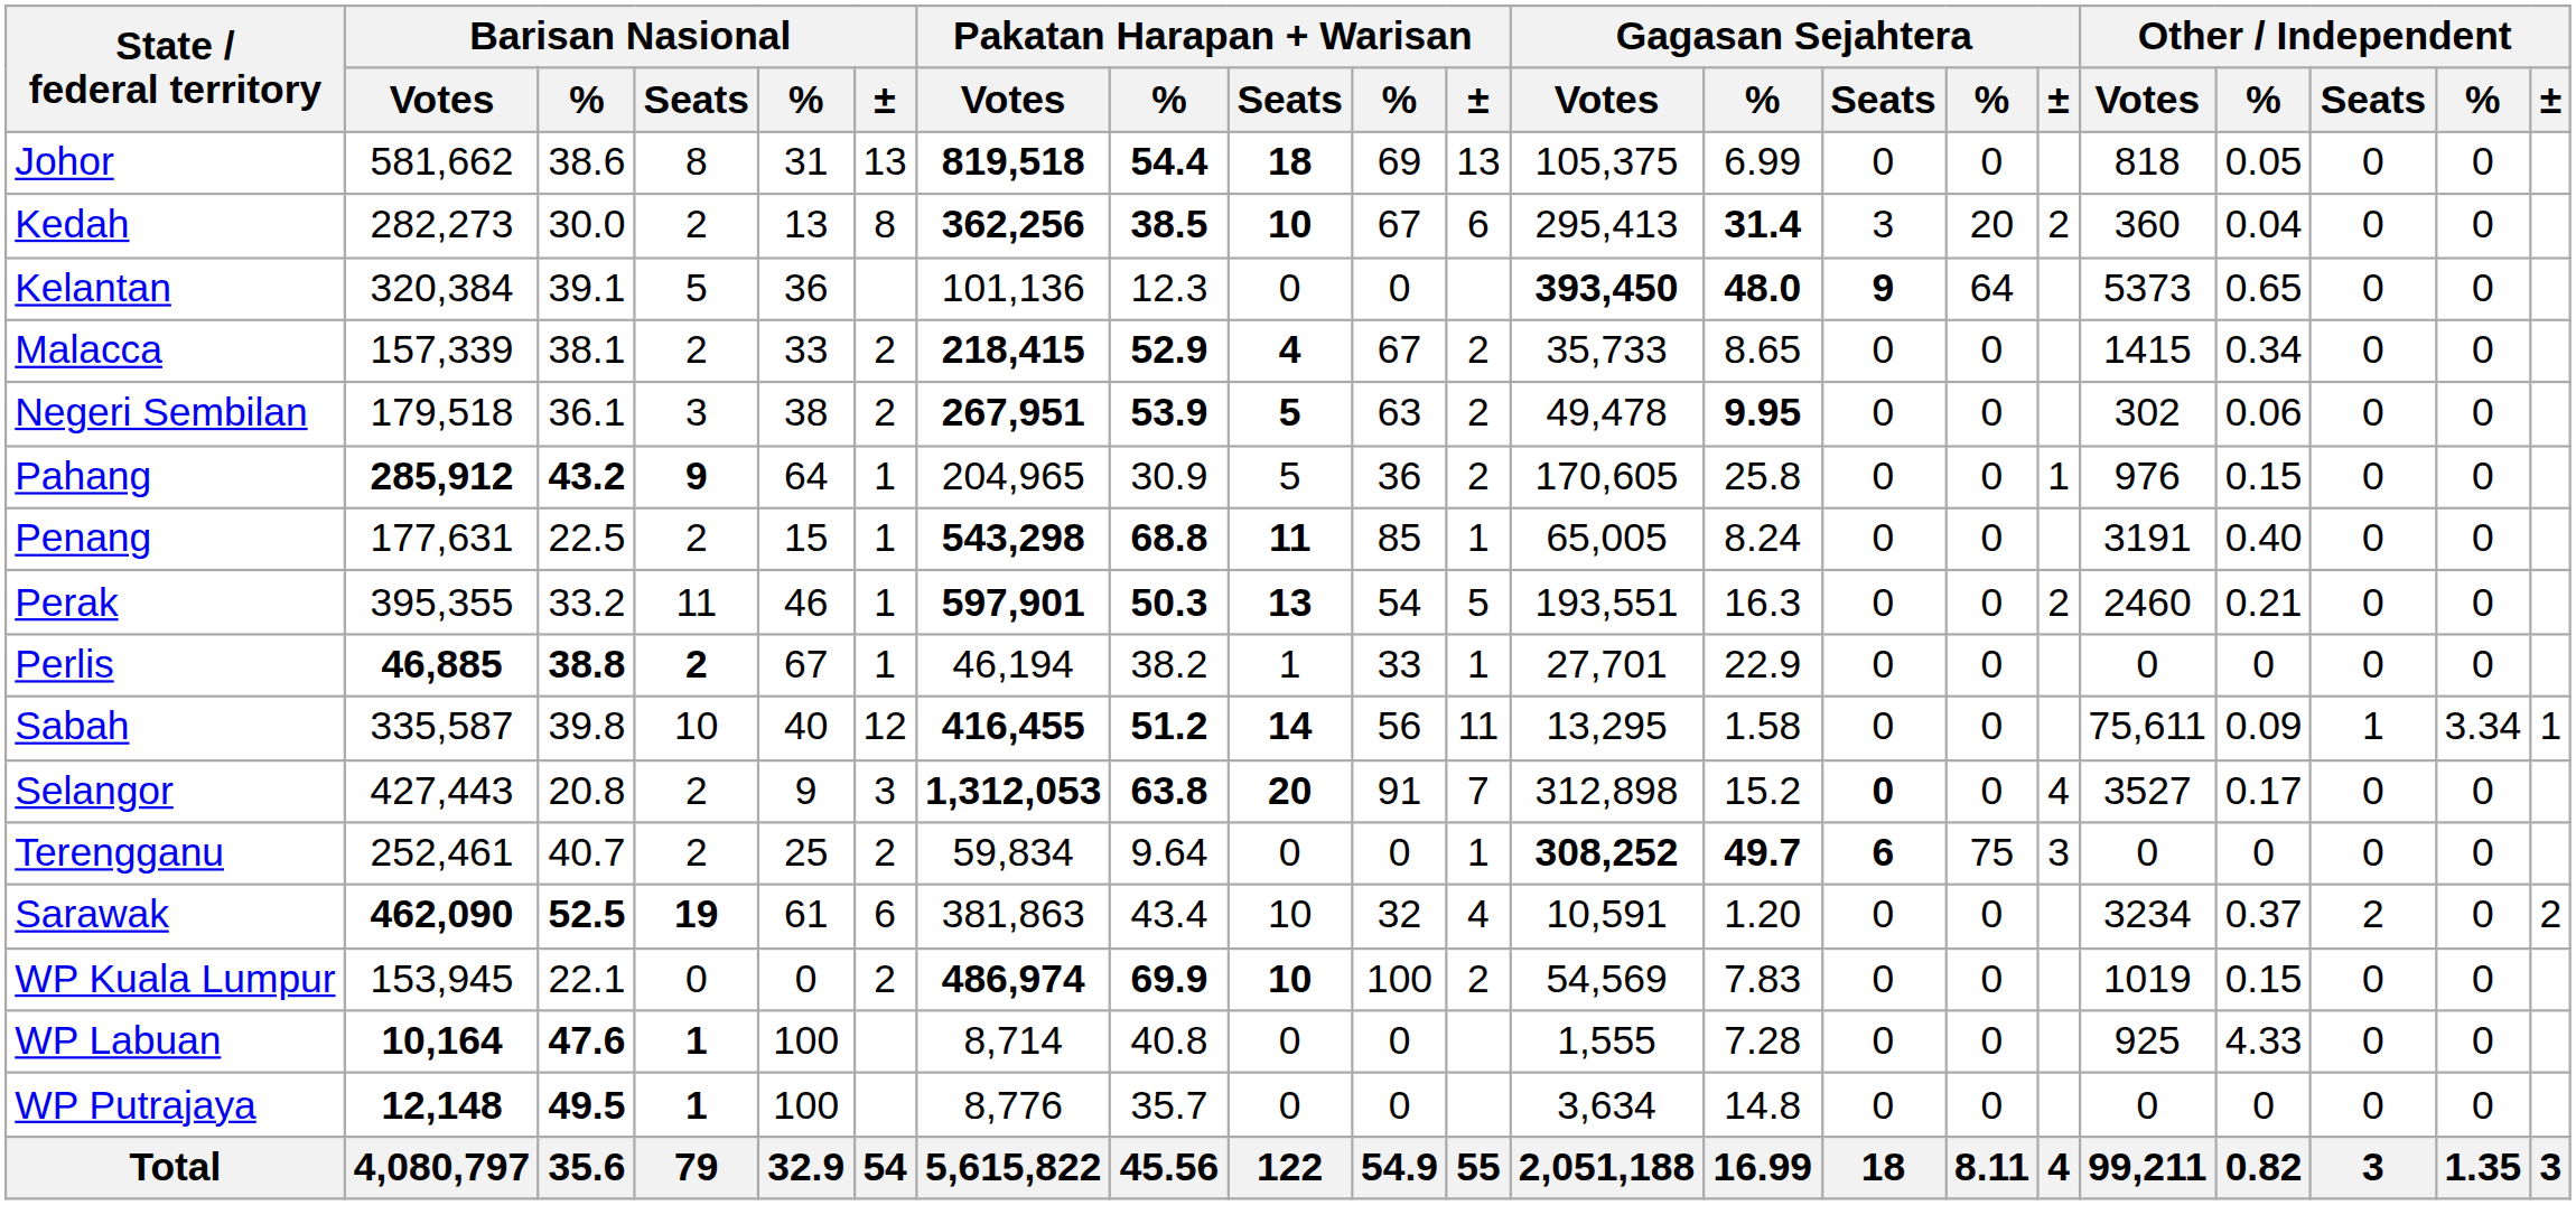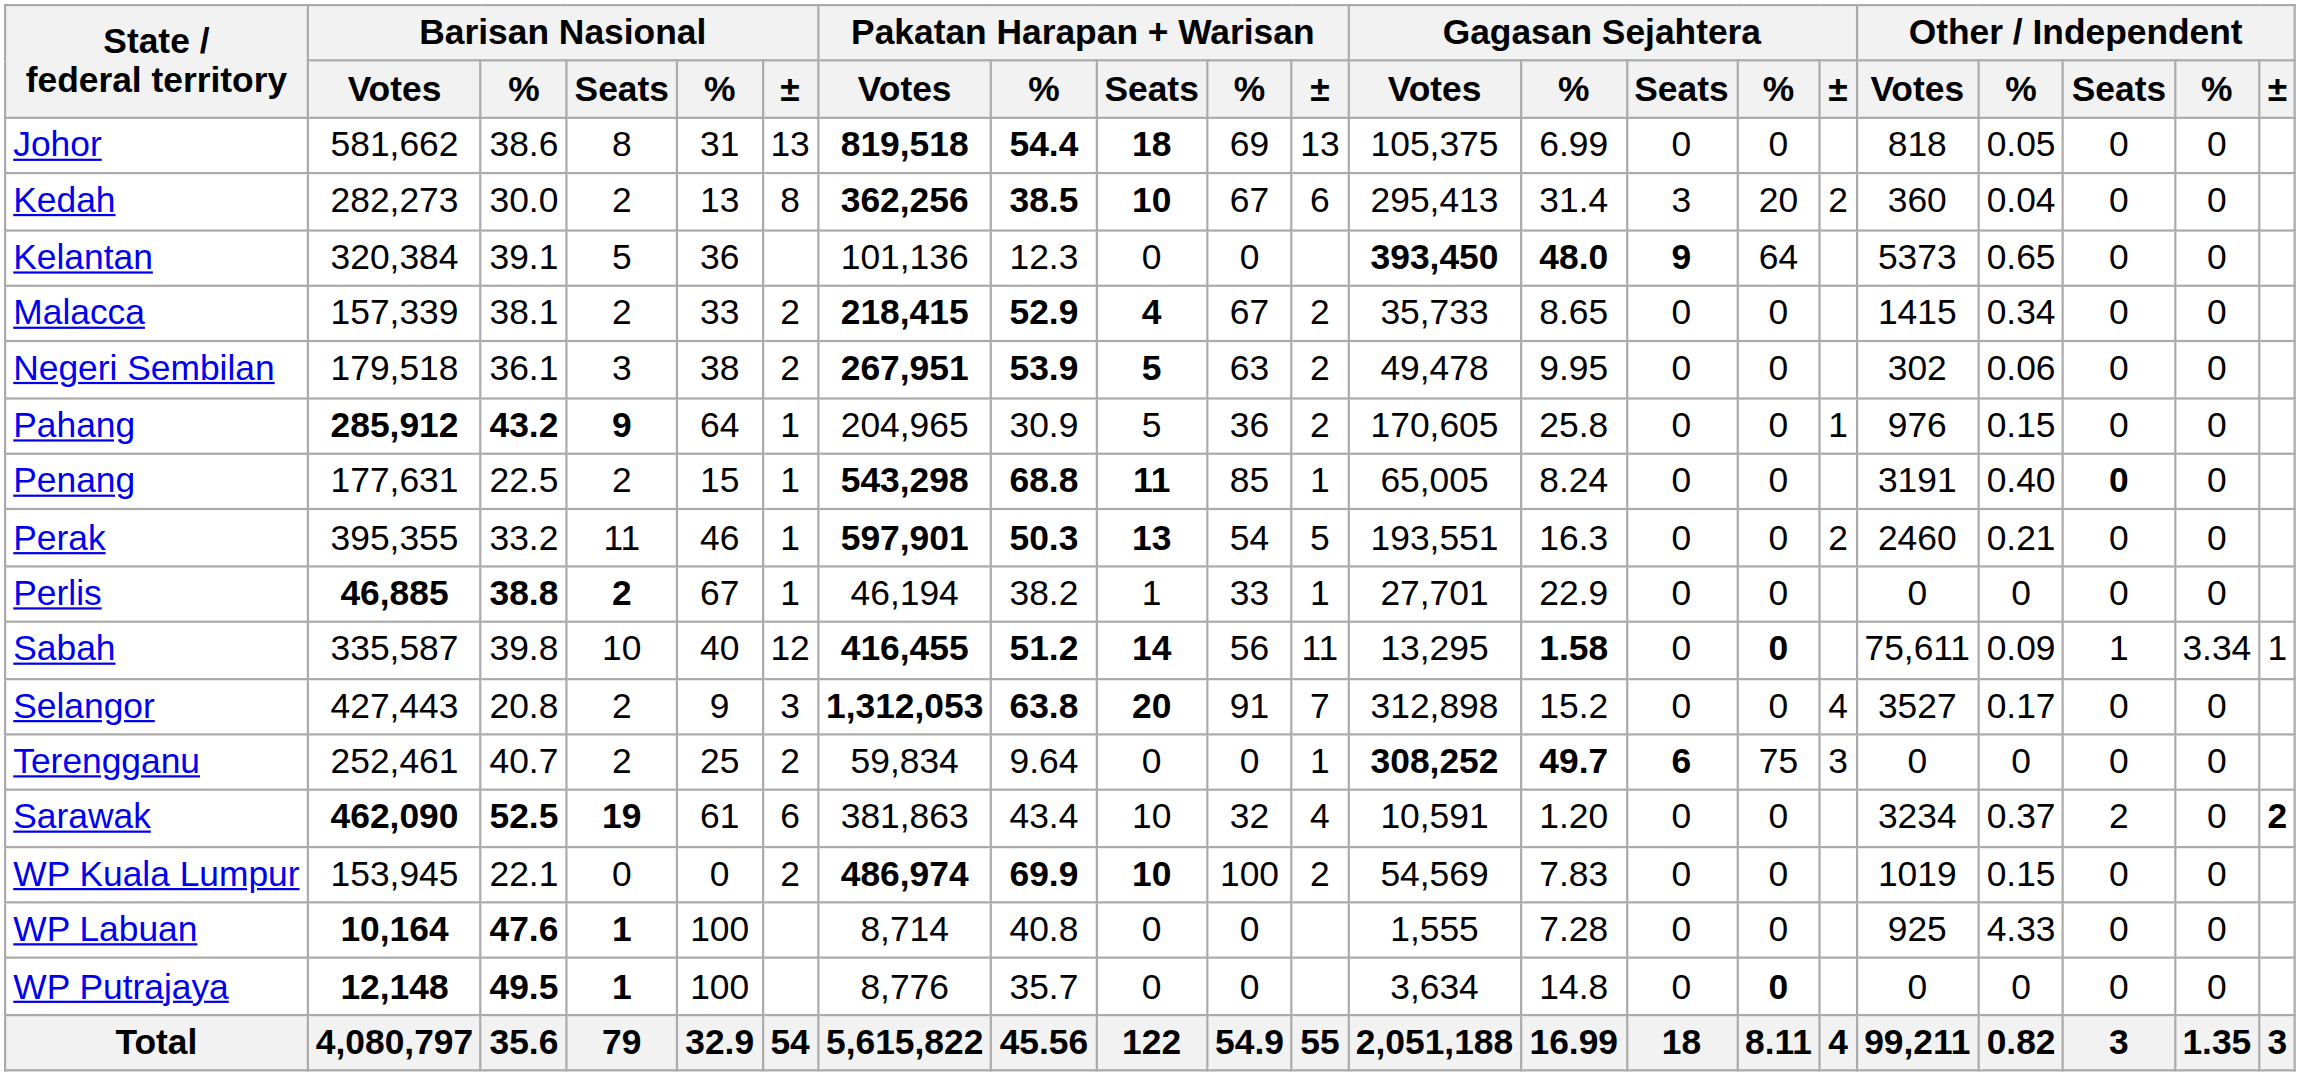Kedah | column 13: bold -> normal
Negeri Sembilan | column 13: bold -> normal
Penang | Other / Independent / Seats: normal -> bold
Sabah | column 13: normal -> bold
Sabah | column 15: normal -> bold
Selangor | Gagasan Sejahtera / Seats: bold -> normal
Sarawak | Other / Independent / ±: normal -> bold
WP Putrajaya | column 15: normal -> bold
